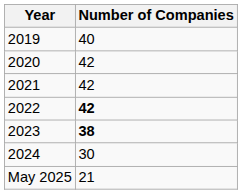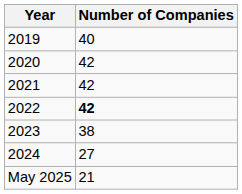2023 | Number of Companies: bold -> normal
2024 | Number of Companies: 30 -> 27
